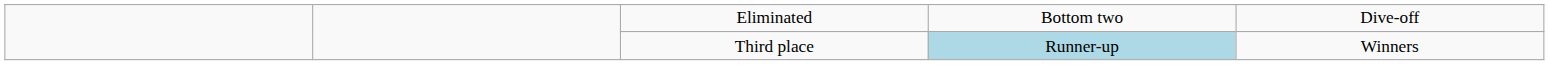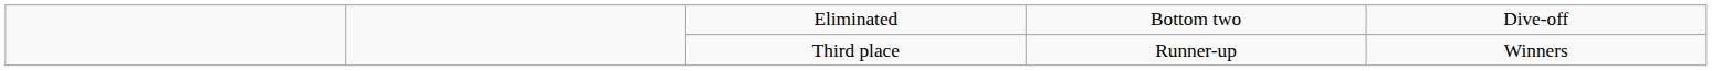Third place | column 4: lightblue background -> no background
